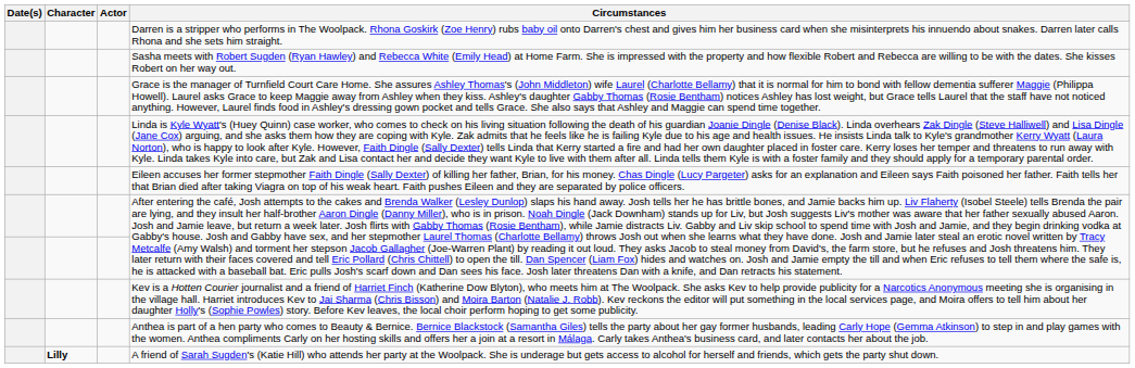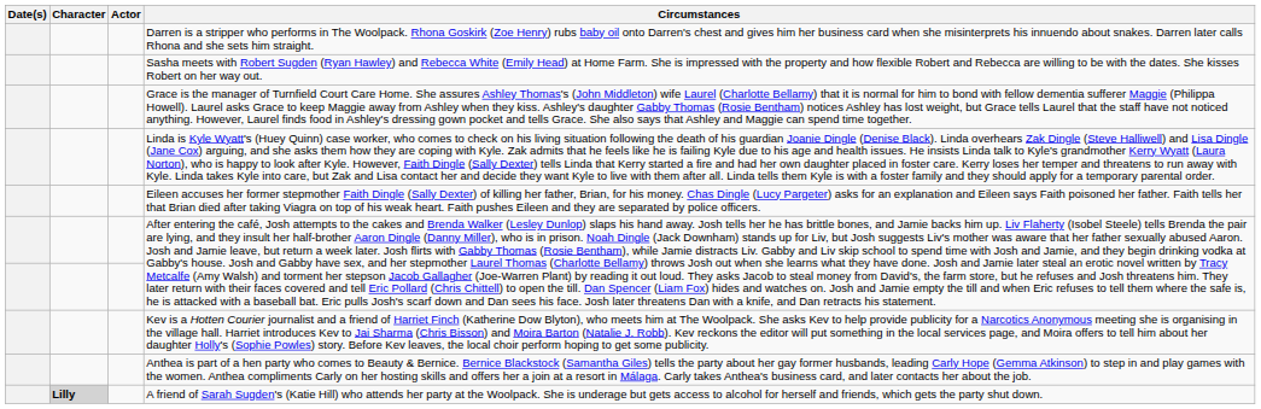row 11 | Character: no background -> lightgrey background
